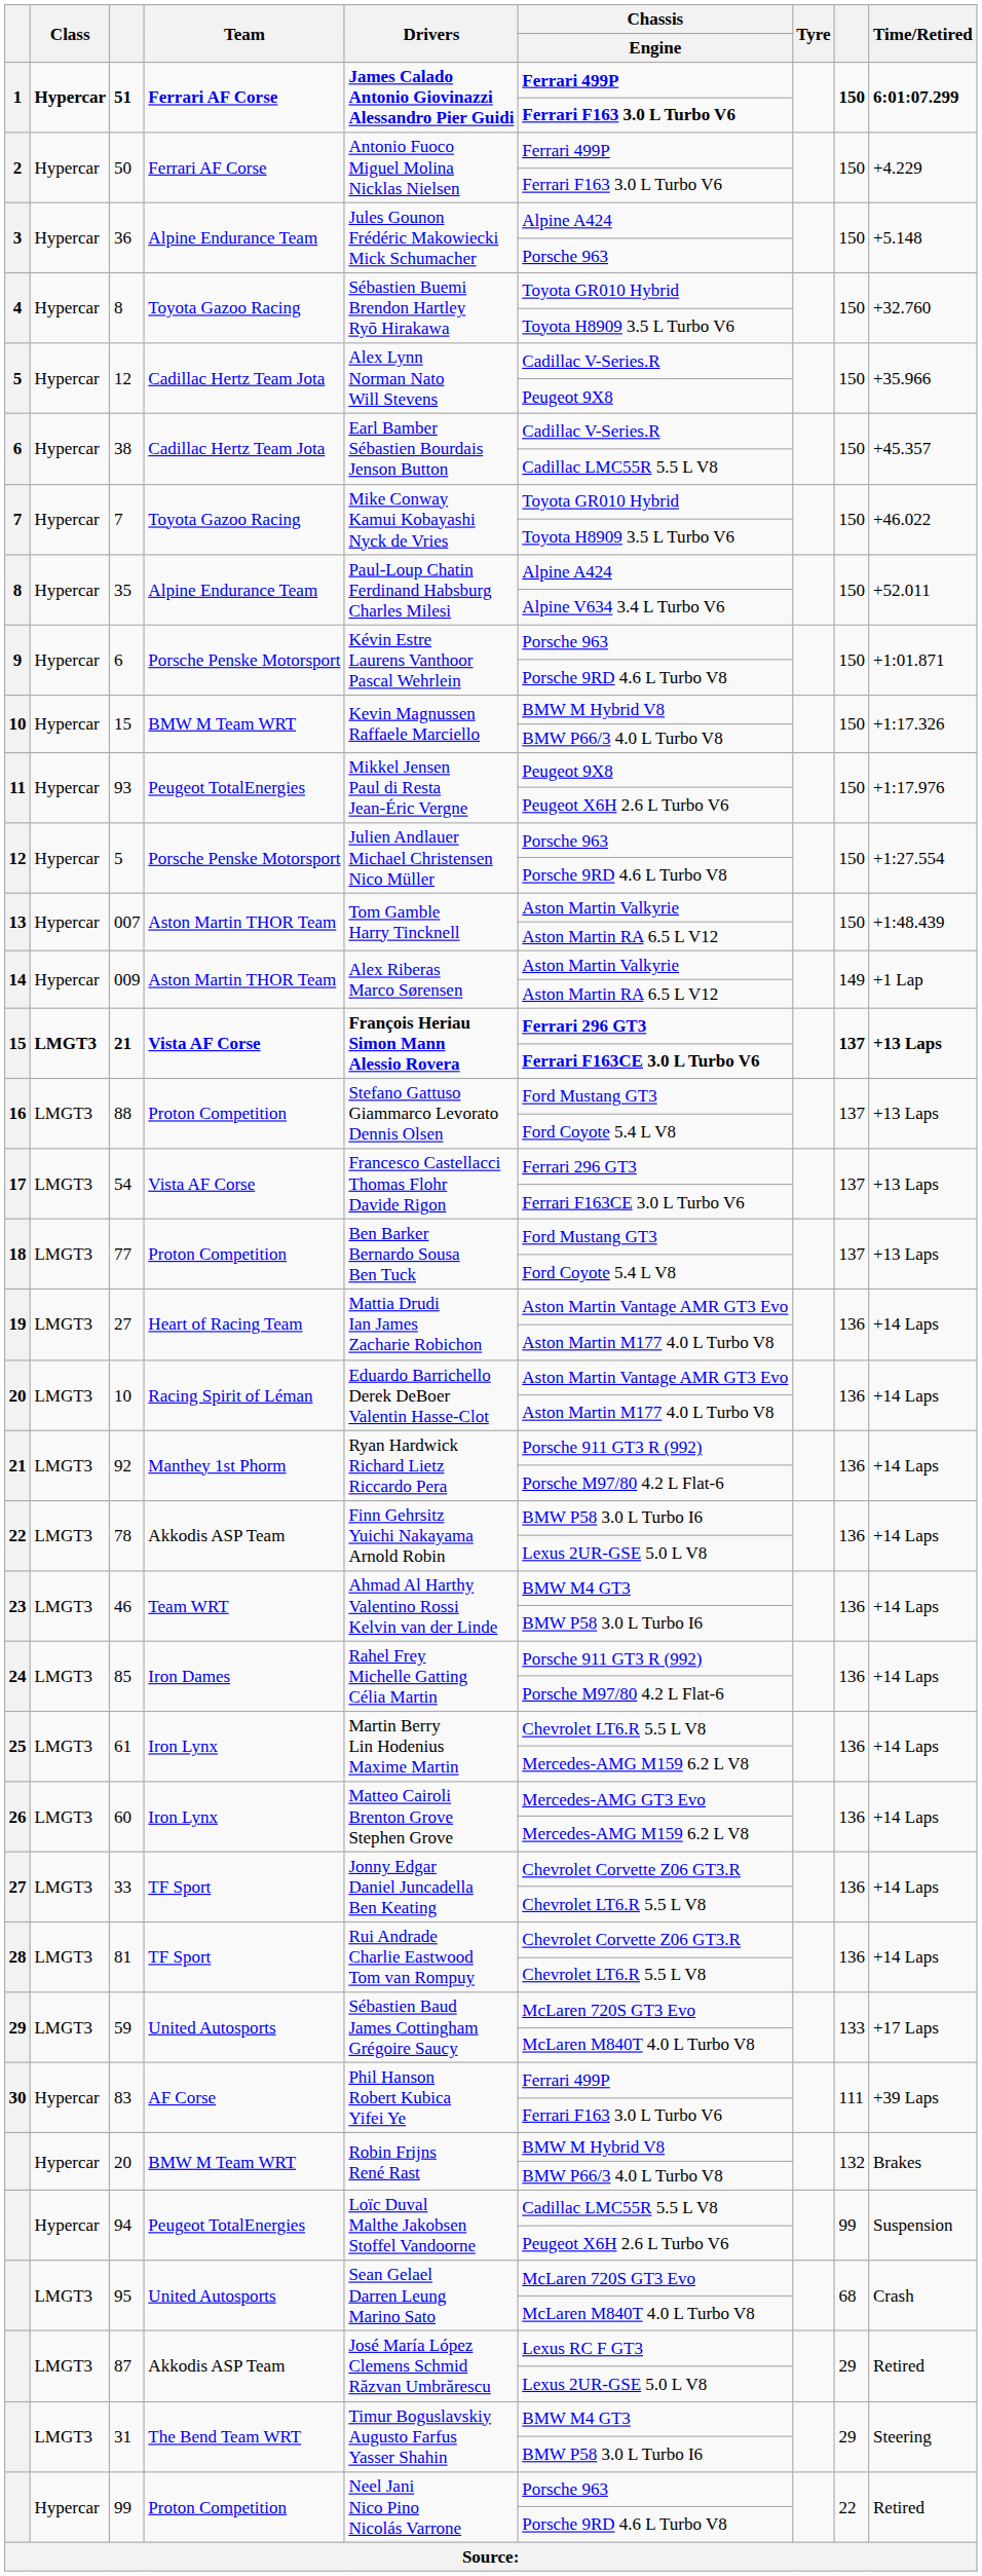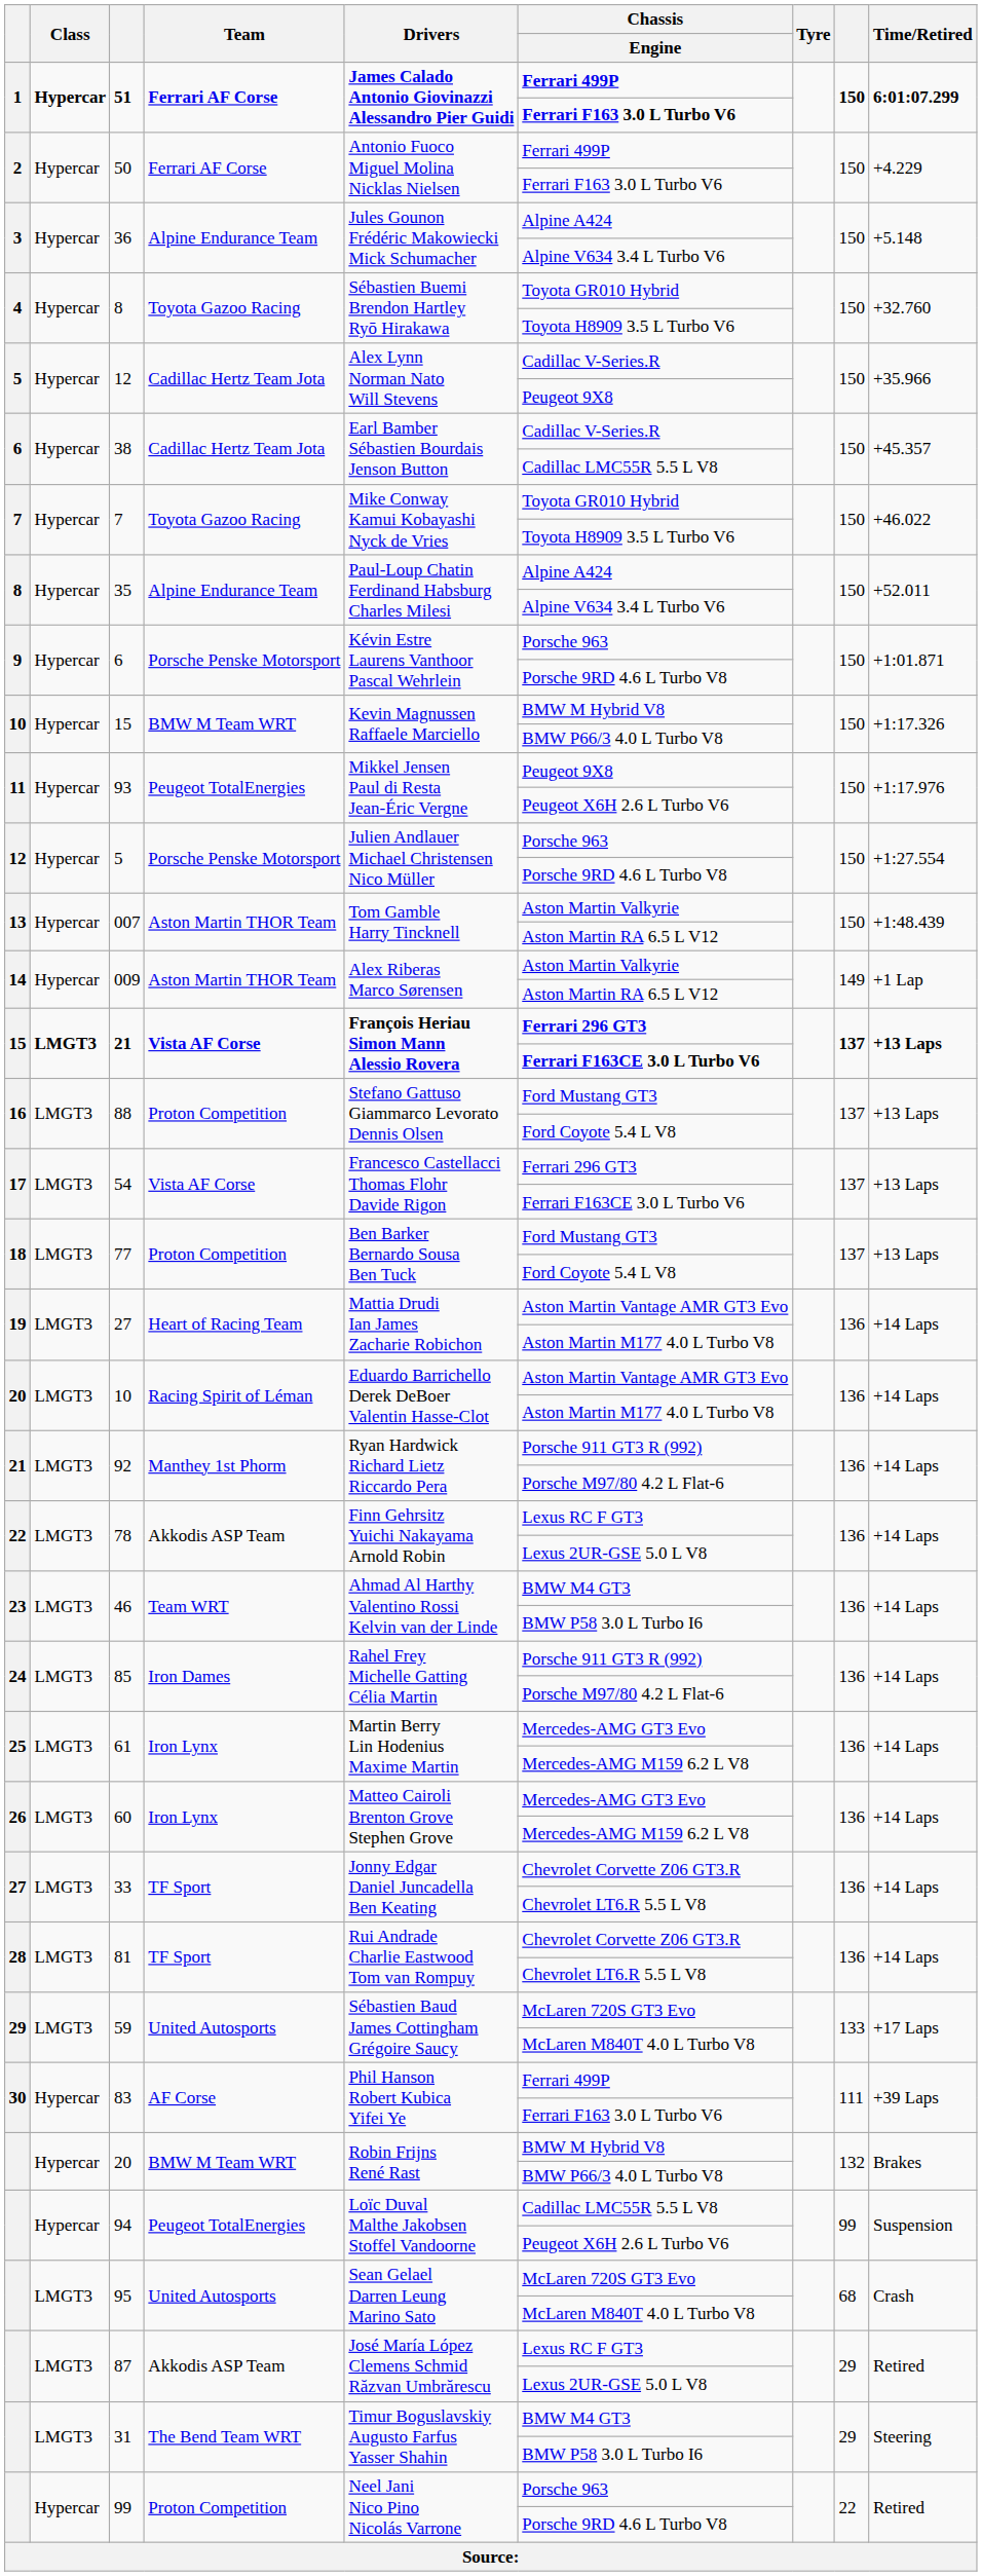row 8 | Chassis / Engine: Porsche 963 -> Alpine V634 3.4 L Turbo V6
row 45 | Chassis / Engine: BMW P58 3.0 L Turbo I6 -> Lexus RC F GT3
row 51 | Chassis / Engine: Chevrolet LT6.R 5.5 L V8 -> Mercedes-AMG GT3 Evo
